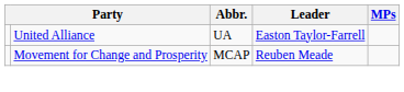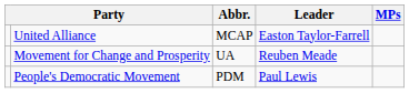United Alliance | Abbr.: UA -> MCAP
Movement for Change and Prosperity | Abbr.: MCAP -> UA
+ row: People's Democratic Movement | PDM | Paul Lewis
